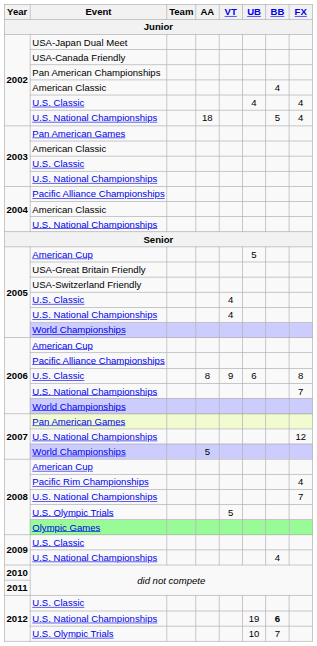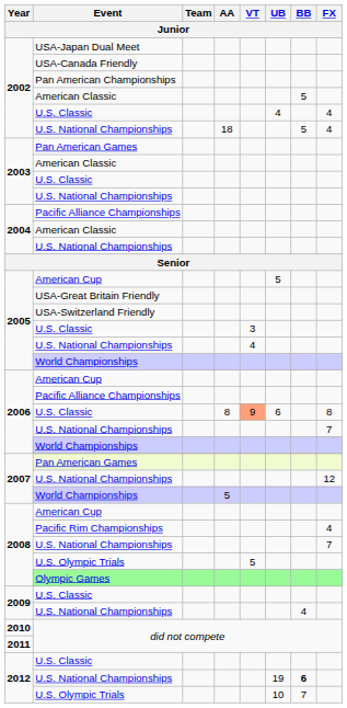2002 / American Classic | BB: 4 -> 5
2005 / U.S. Classic | VT: 4 -> 3
2006 / U.S. Classic | VT: no background -> lightsalmon background
